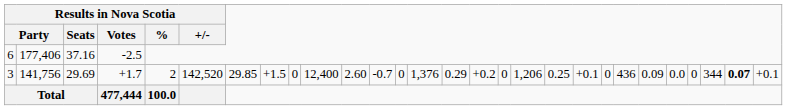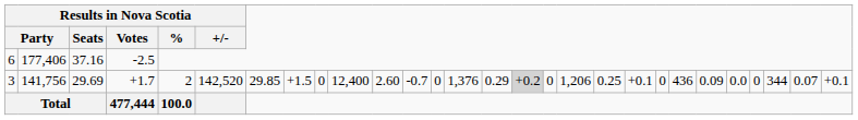3 | column 16: no background -> lightgrey background
3 | column 27: bold -> normal
